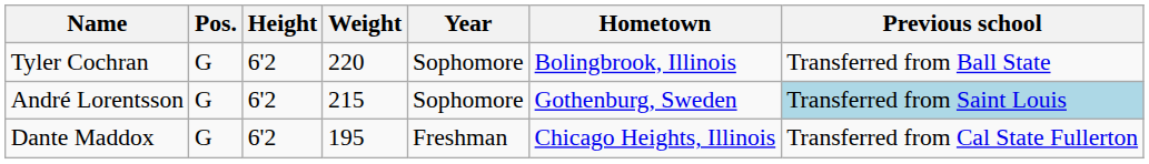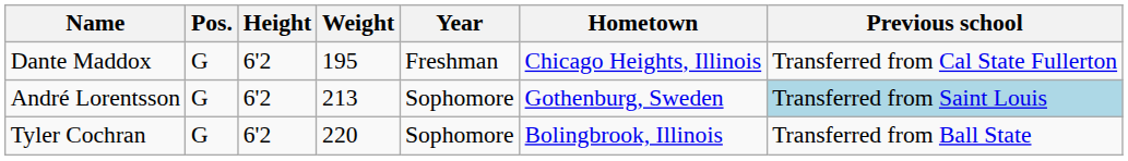rows swapped: Tyler Cochran <-> Dante Maddox
André Lorentsson | Weight: 215 -> 213
